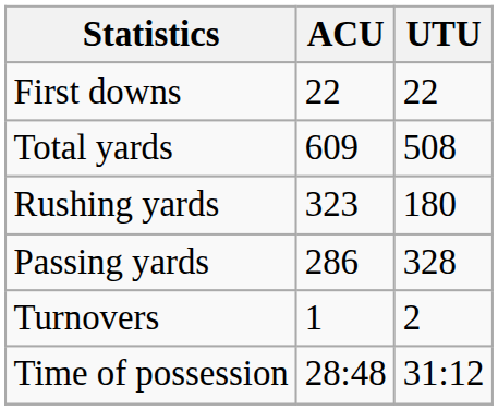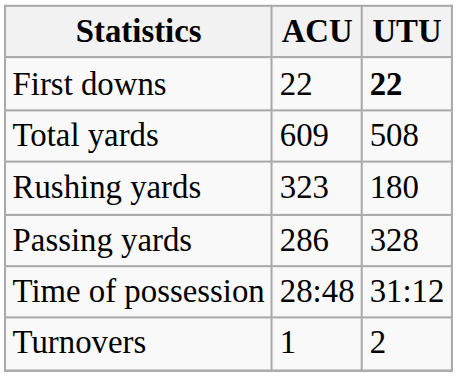First downs | UTU: normal -> bold
rows swapped: Turnovers <-> Time of possession
